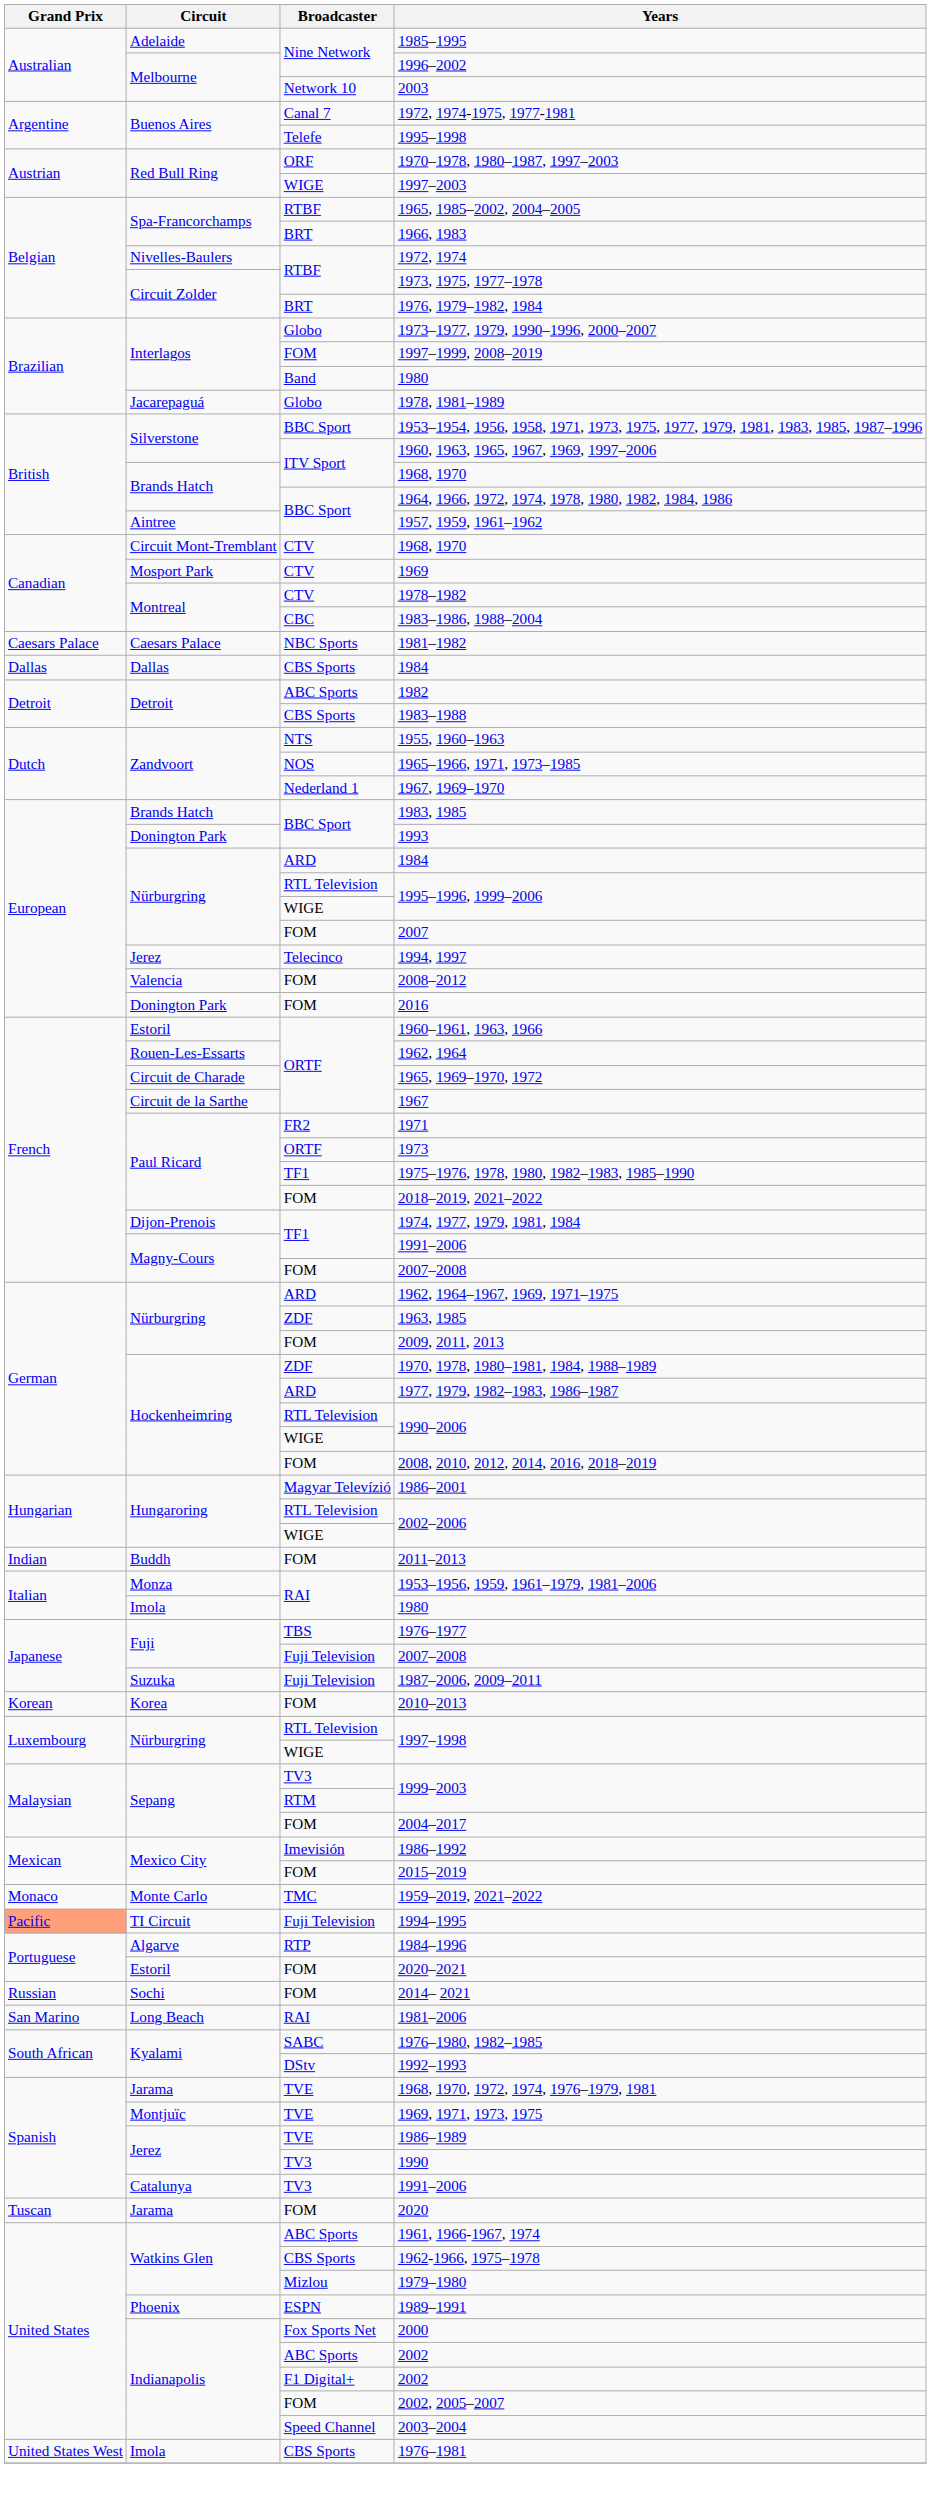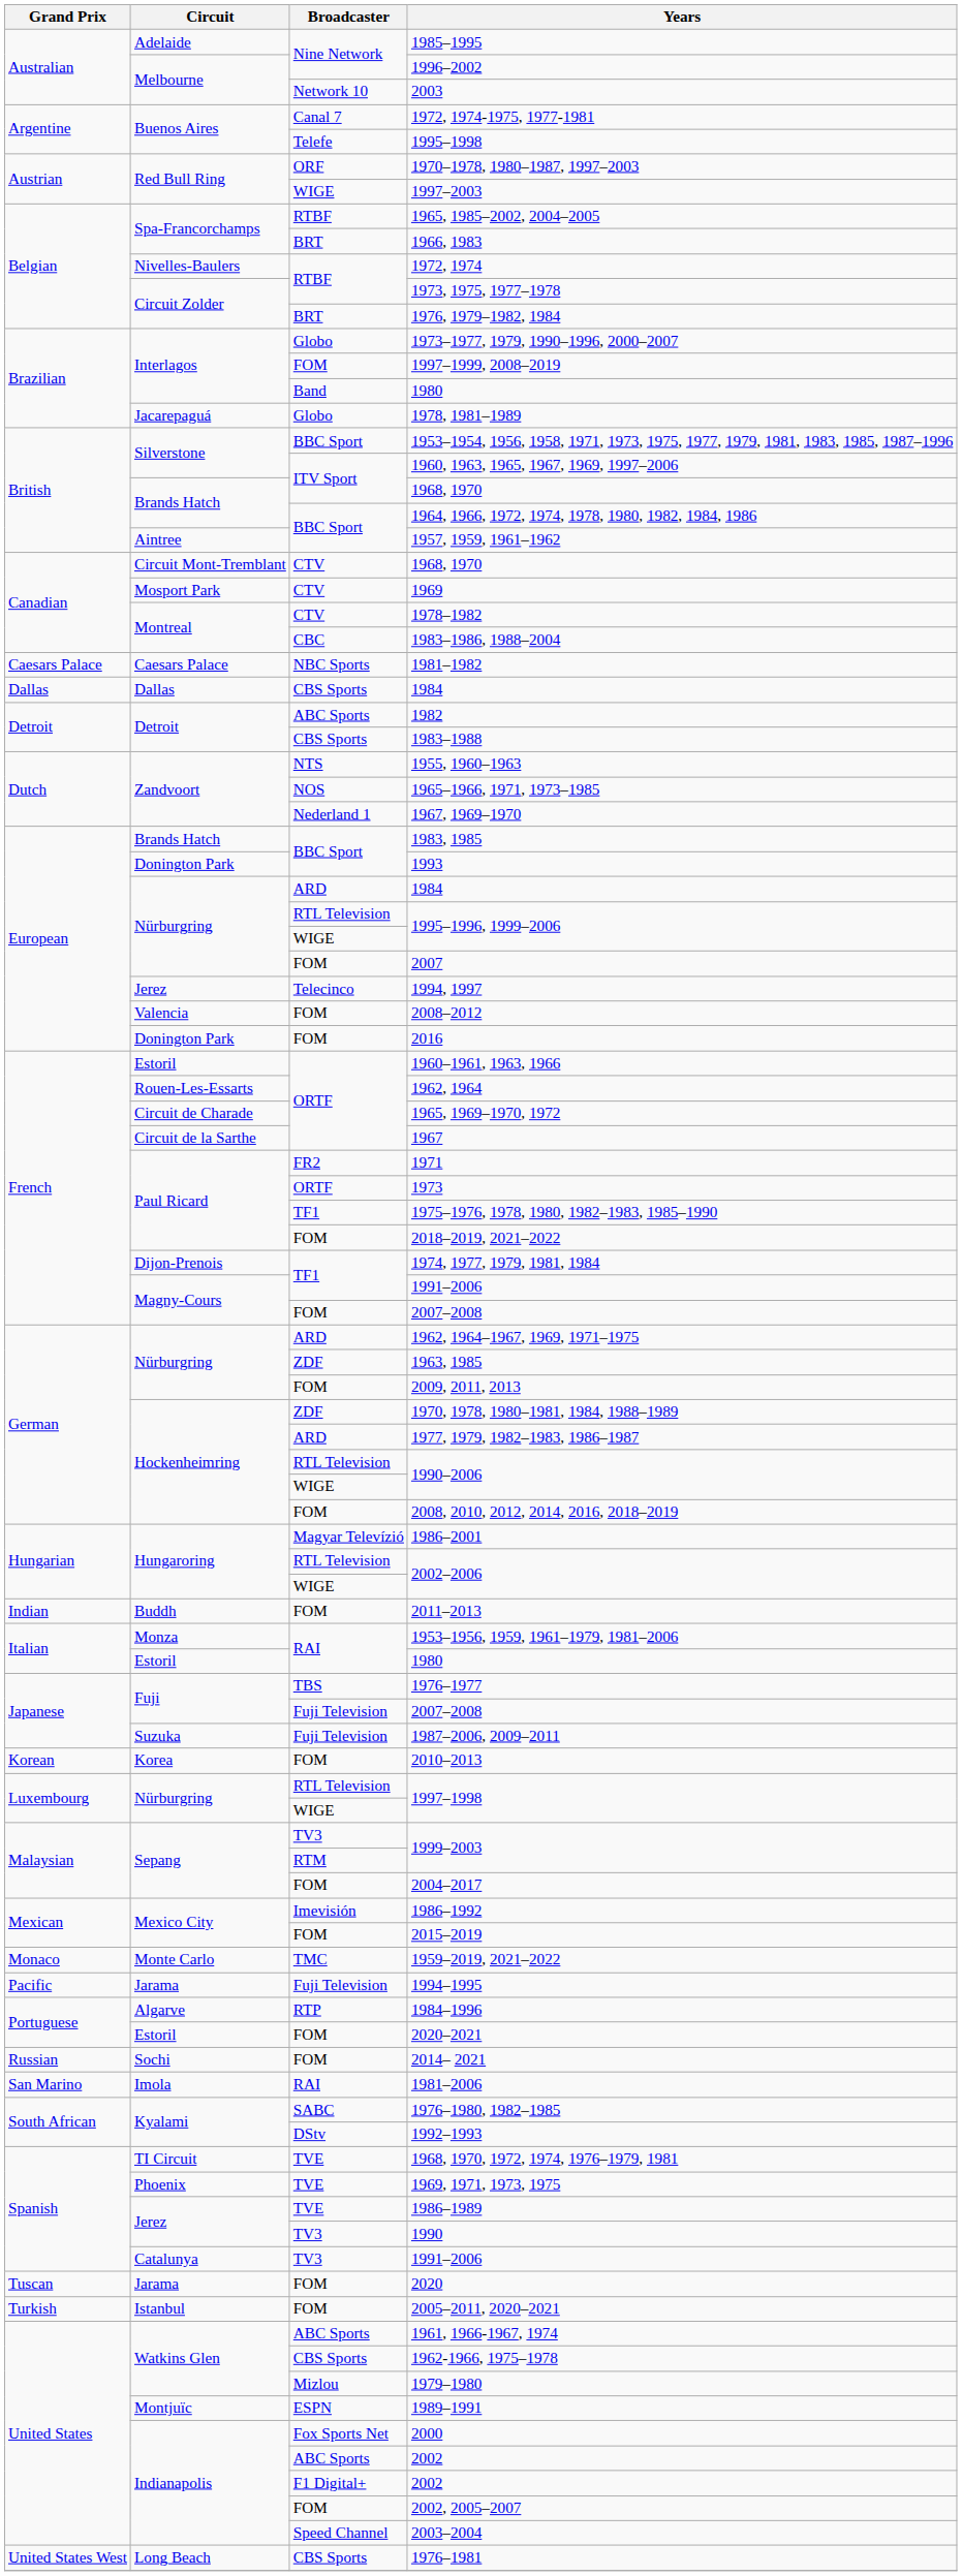RAI / 1980 | Circuit: Imola -> Estoril
1994–1995 | Grand Prix: lightsalmon background -> no background
1994–1995 | Circuit: TI Circuit -> Jarama
1981–2006 | Circuit: Long Beach -> Imola
1968, 1970, 1972, 1974, 1976–1979, 1981 | Circuit: Jarama -> TI Circuit
1969, 1971, 1973, 1975 | Circuit: Montjuïc -> Phoenix
+ row: Turkish | Istanbul | FOM | 2005–2011, 2020–2021
1989–1991 | Circuit: Phoenix -> Montjuïc
1976–1981 | Circuit: Imola -> Long Beach
